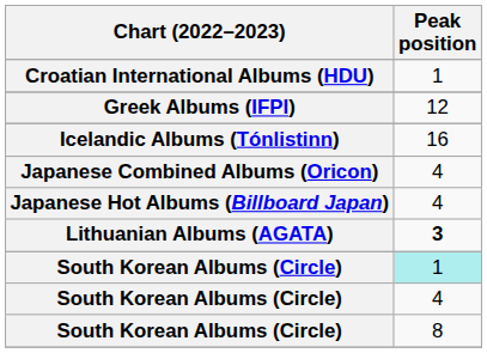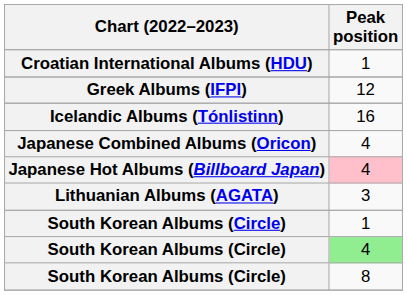row 6 | Peak position: no background -> pink background
row 7 | Peak position: bold -> normal
row 8 | Peak position: paleturquoise background -> no background
row 9 | Peak position: no background -> lightgreen background
